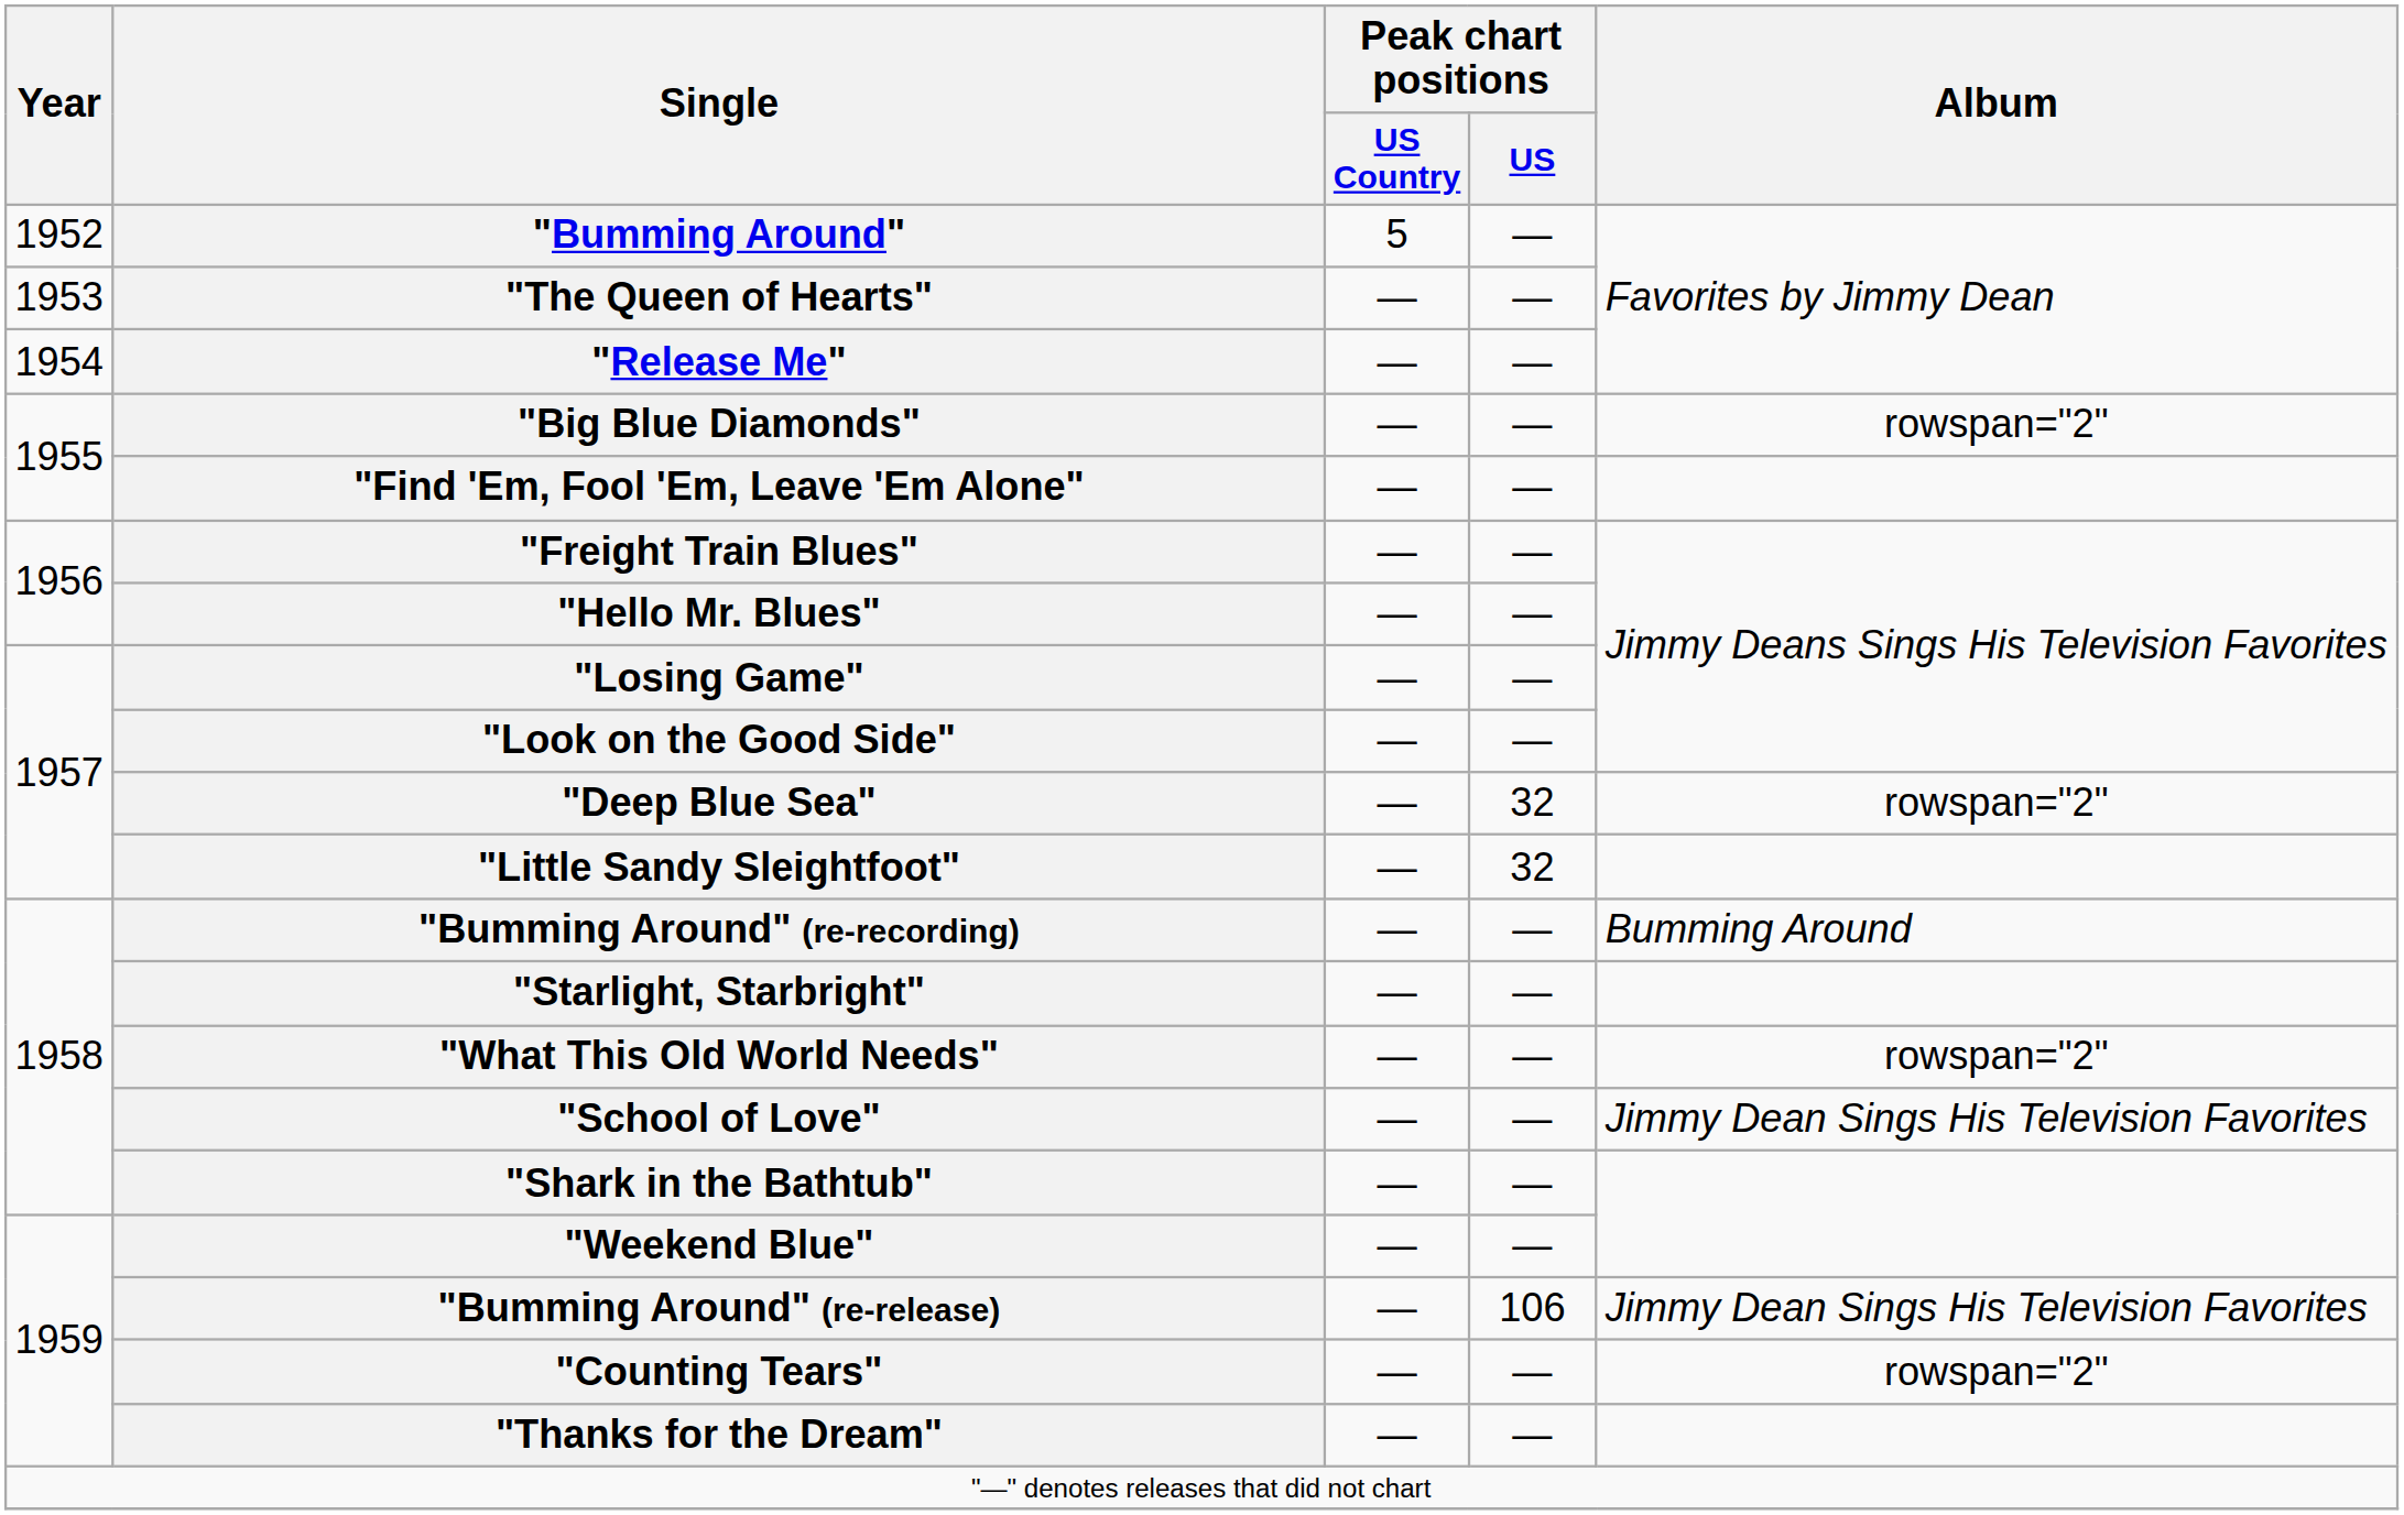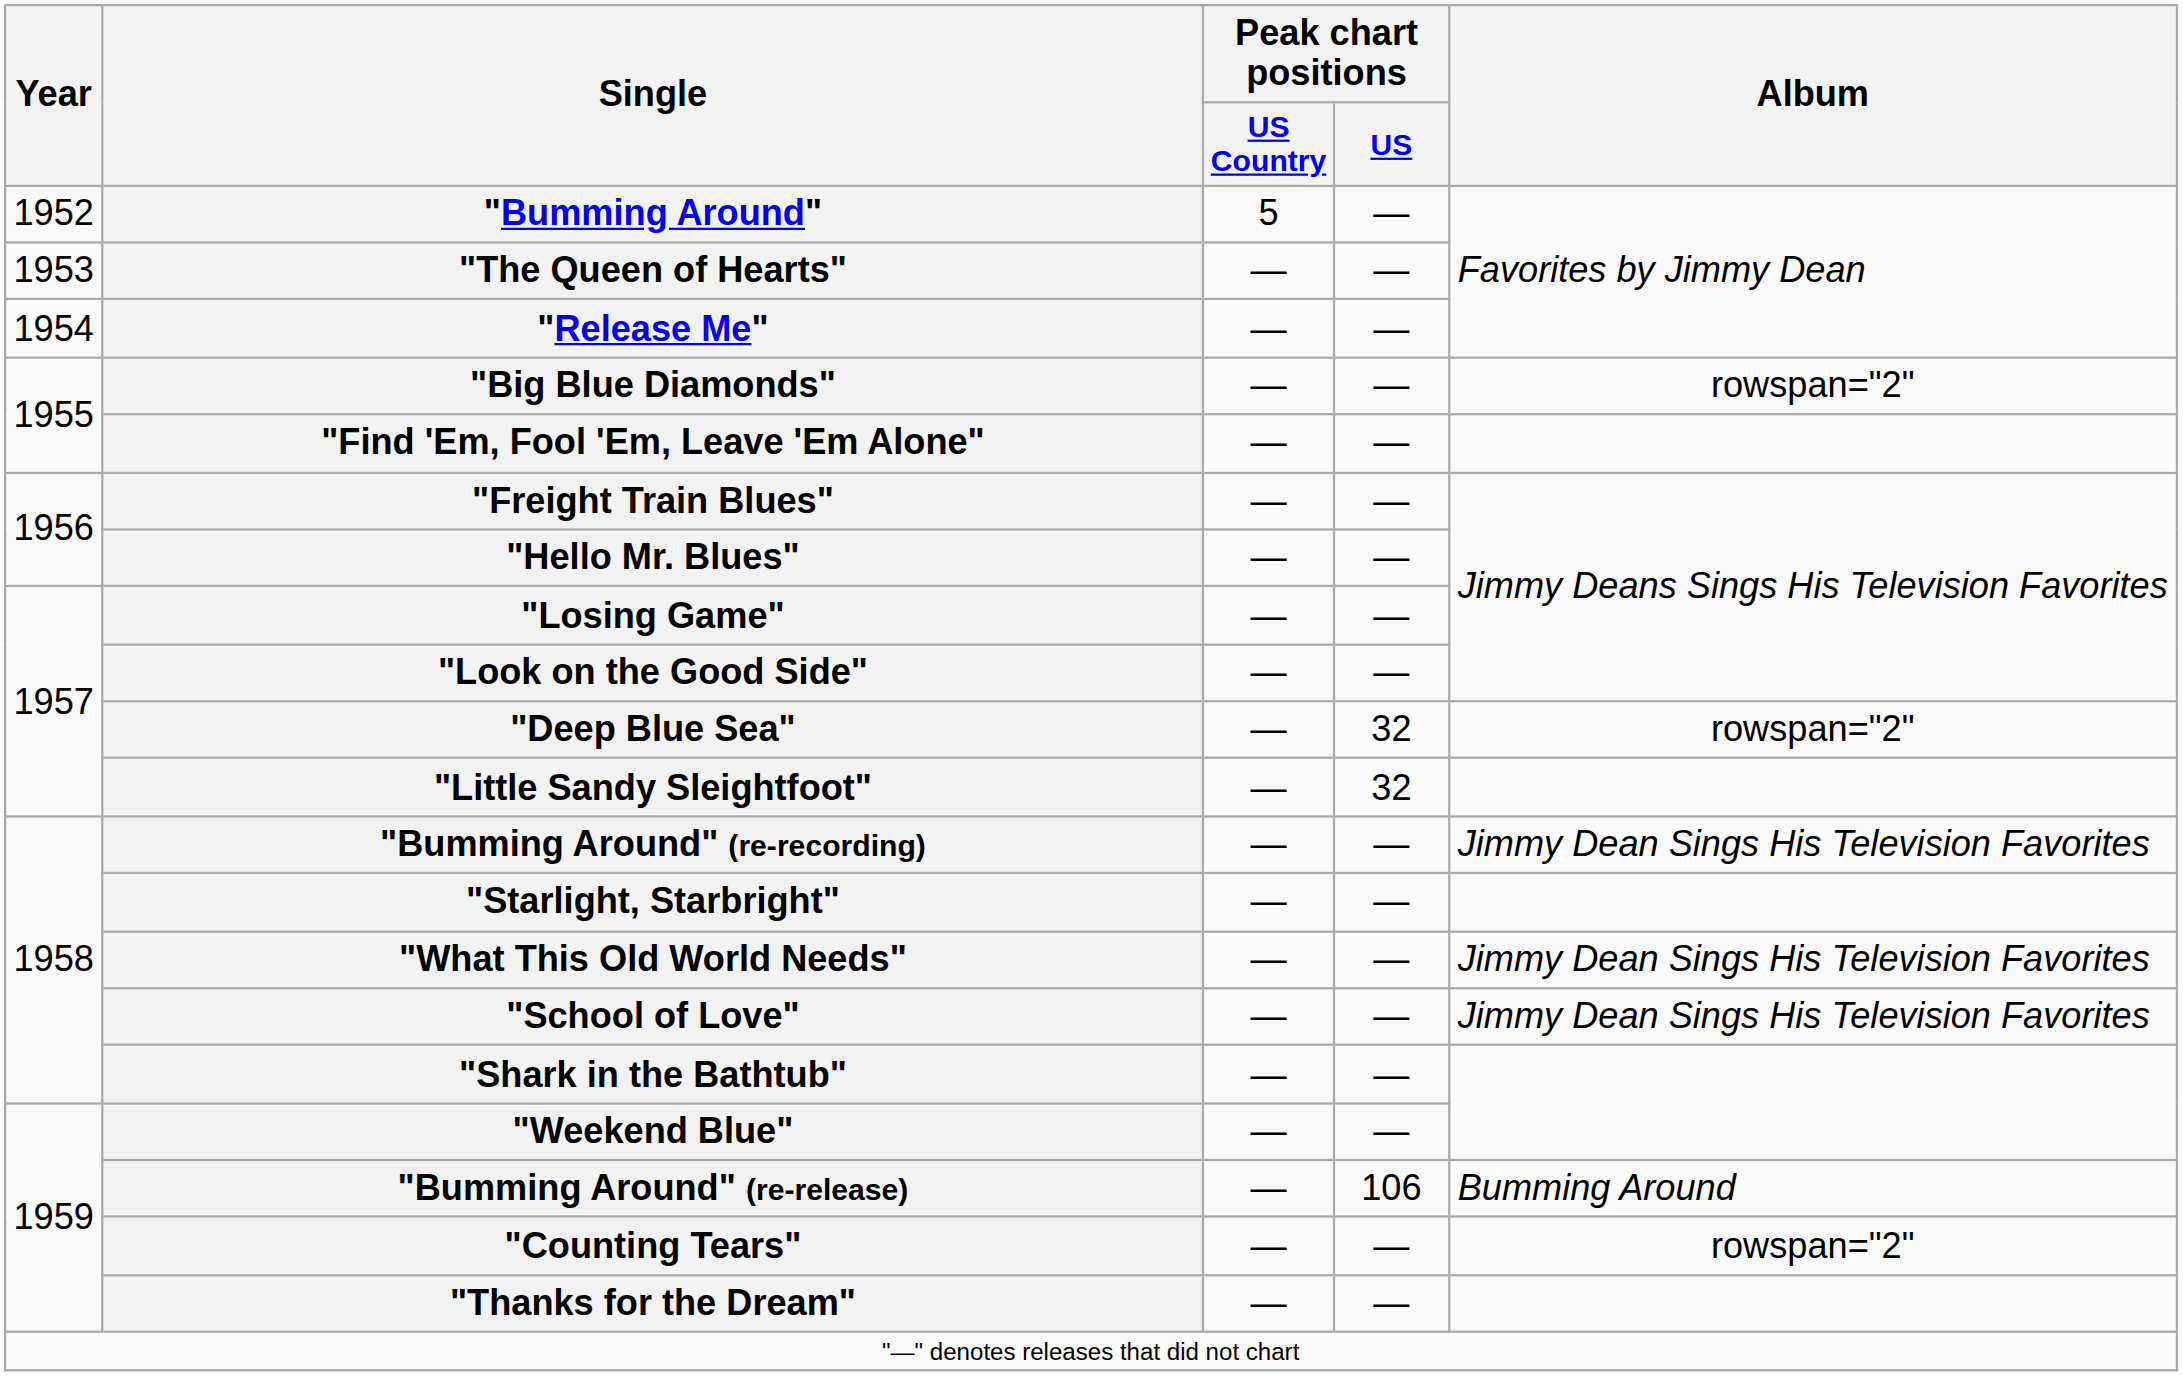"Bumming Around" (re-recording) | Album: Bumming Around -> Jimmy Dean Sings His Television Favorites
"What This Old World Needs" | Album: rowspan="2" -> Jimmy Dean Sings His Television Favorites
"Bumming Around" (re-release) | Album: Jimmy Dean Sings His Television Favorites -> Bumming Around
